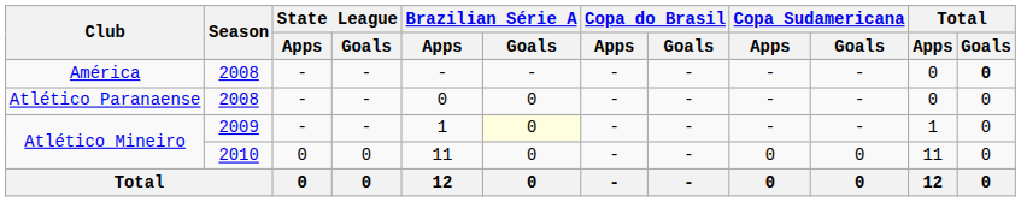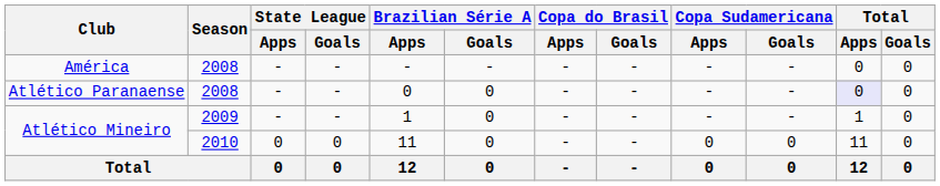América | Total / Goals: bold -> normal
Atlético Paranaense | Total / Apps: no background -> lavender background
Atlético Mineiro / 2009 | Brazilian Série A / Goals: lightyellow background -> no background
